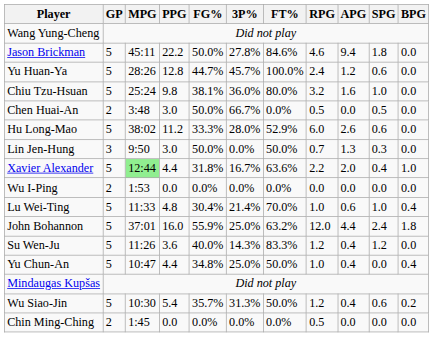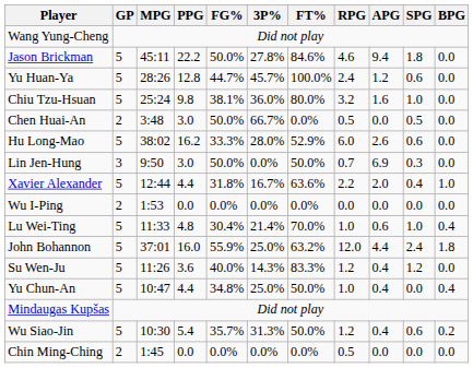Hu Long-Mao | PPG: 11.2 -> 16.2
Lin Jen-Hung | APG: 1.3 -> 6.9
Xavier Alexander | MPG: lightgreen background -> no background
